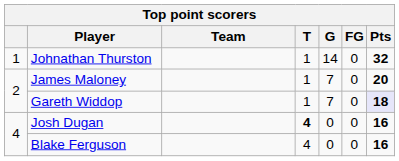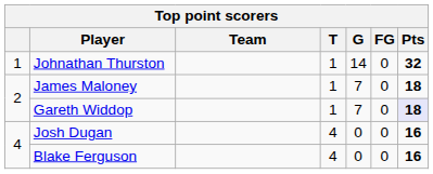James Maloney | Pts: 20 -> 18
Josh Dugan | T: bold -> normal
